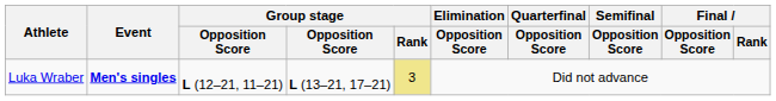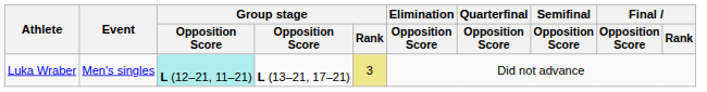Luka Wraber | Event: bold -> normal
Luka Wraber | column 3: no background -> paleturquoise background
